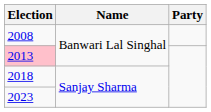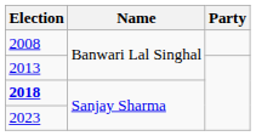2013 | Election: pink background -> no background
2018 | Election: normal -> bold
